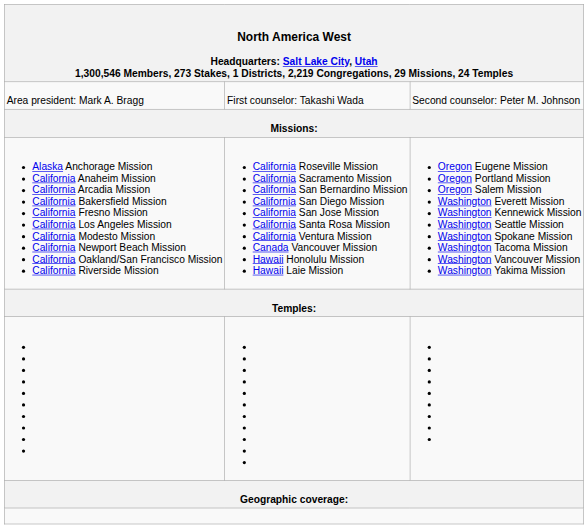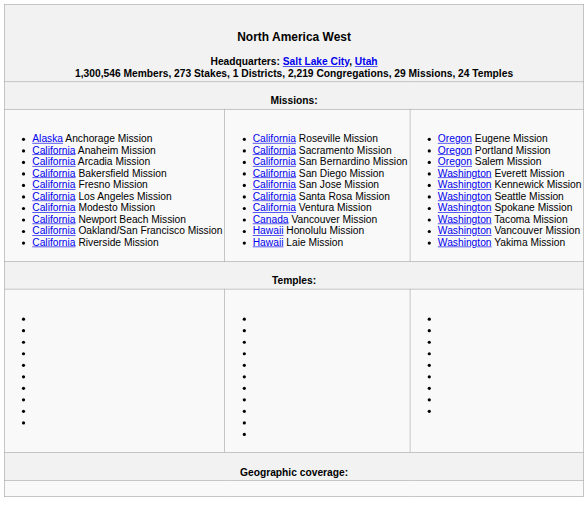- row: Area president: Mark A. Bragg | First counselor: Takashi Wada | Second counselor: Peter M. Johnson
